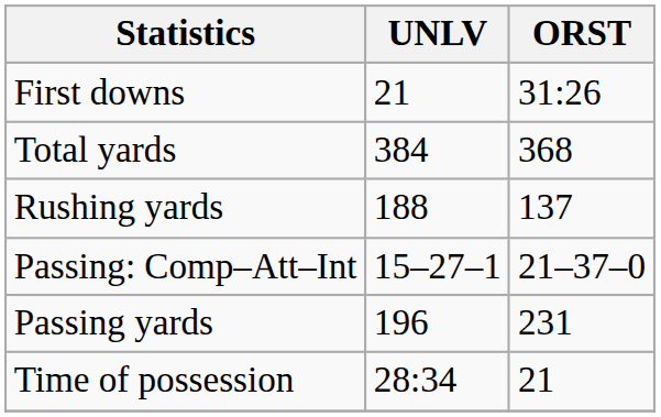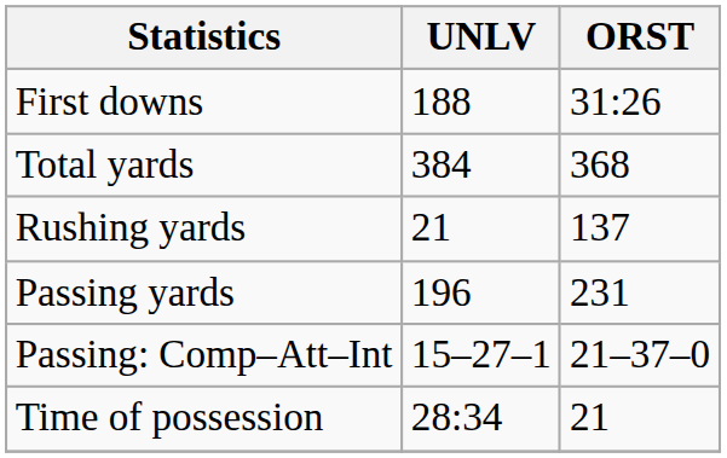First downs | UNLV: 21 -> 188
Rushing yards | UNLV: 188 -> 21
rows swapped: Passing yards <-> Passing: Comp–Att–Int
